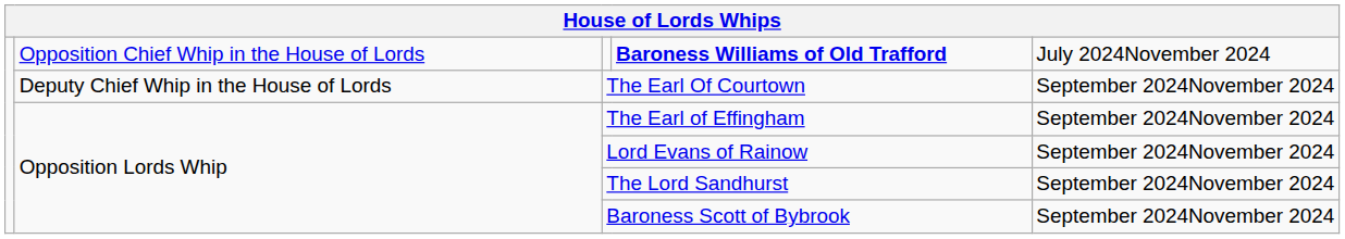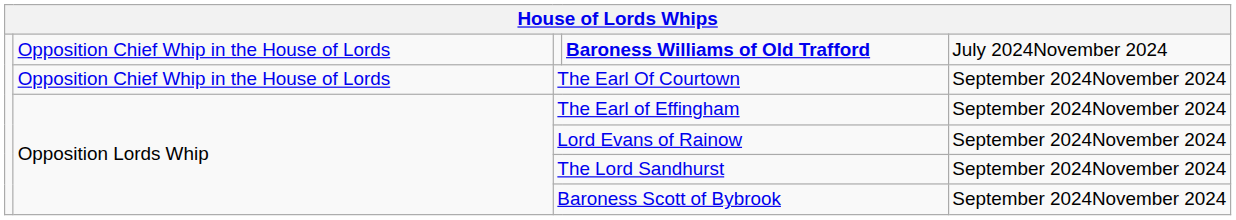The Earl Of Courtown | column 2: Deputy Chief Whip in the House of Lords -> Opposition Chief Whip in the House of Lords
